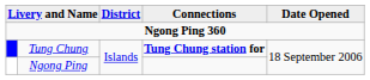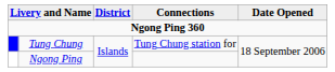Tung Chung | Connections: bold -> normal
